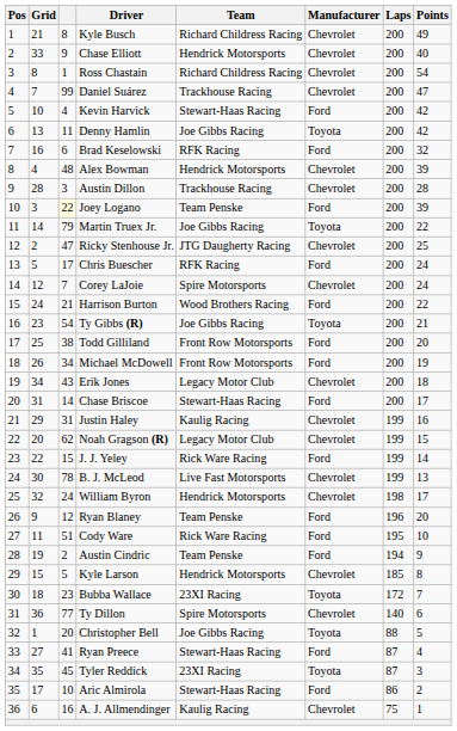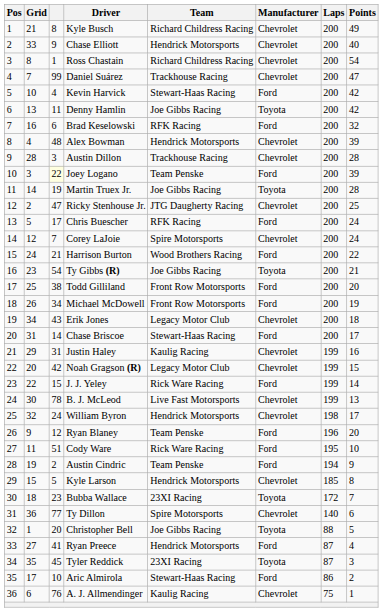Martin Truex Jr. | column 3: 79 -> 19
Martin Truex Jr. | Points: 22 -> 28
Noah Gragson (R) | column 3: 62 -> 42
Ryan Preece | Team: Stewart-Haas Racing -> Hendrick Motorsports
A. J. Allmendinger | column 3: 16 -> 76
